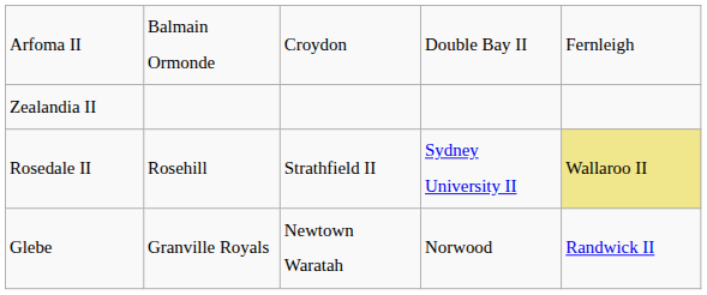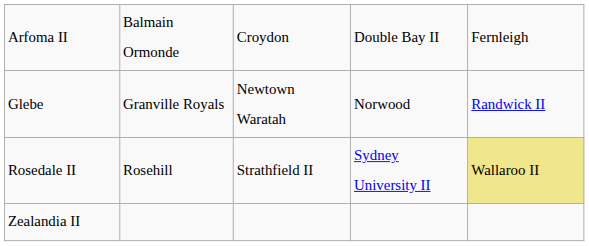rows swapped: Glebe <-> Zealandia II
